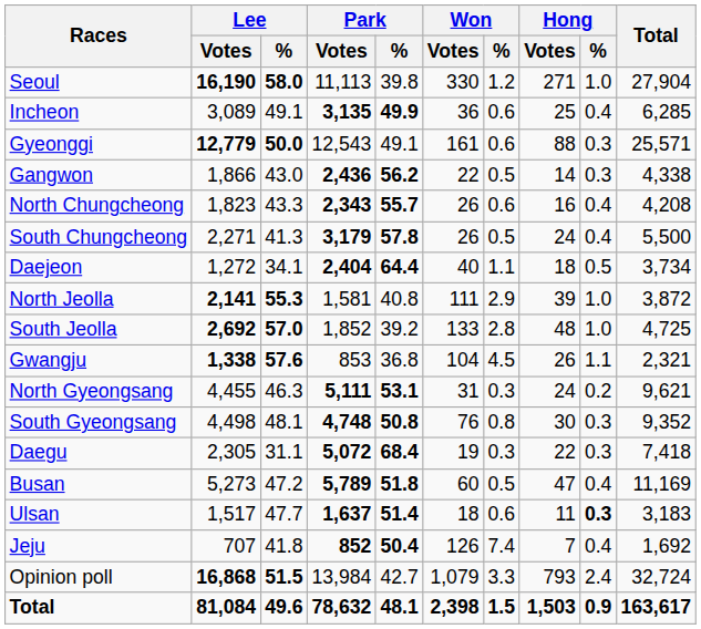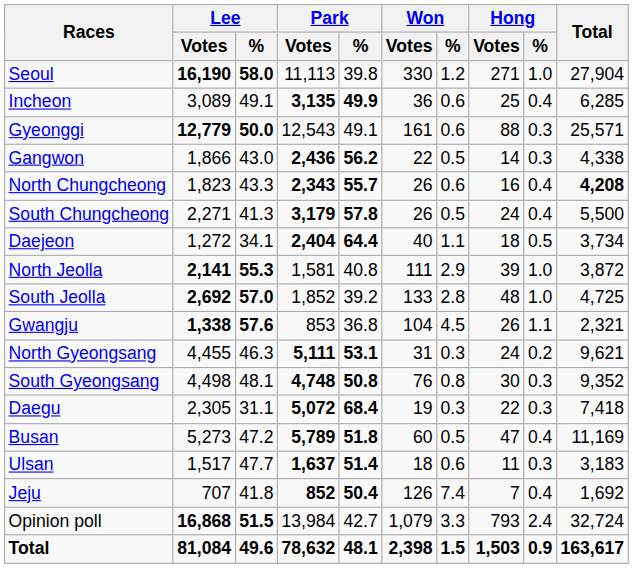North Chungcheong | Total: normal -> bold
Ulsan | Hong / %: bold -> normal
